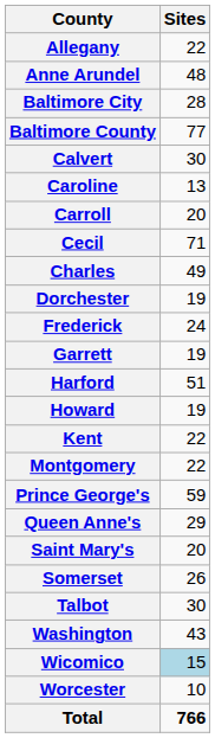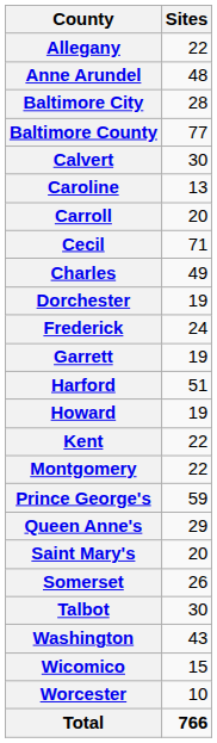Wicomico | Sites: lightblue background -> no background
